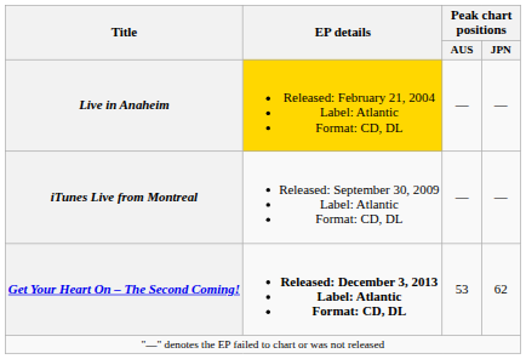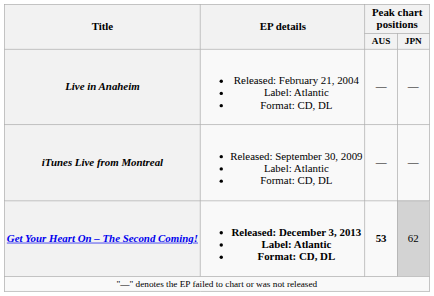Live in Anaheim | EP details: gold background -> no background
Get Your Heart On – The Second Coming! | Peak chart positions / AUS: normal -> bold
Get Your Heart On – The Second Coming! | Peak chart positions / JPN: no background -> lightgrey background
